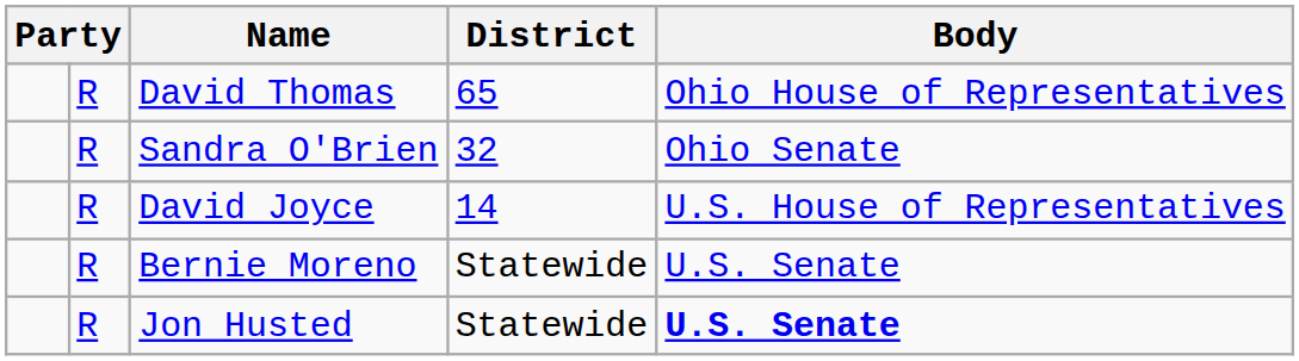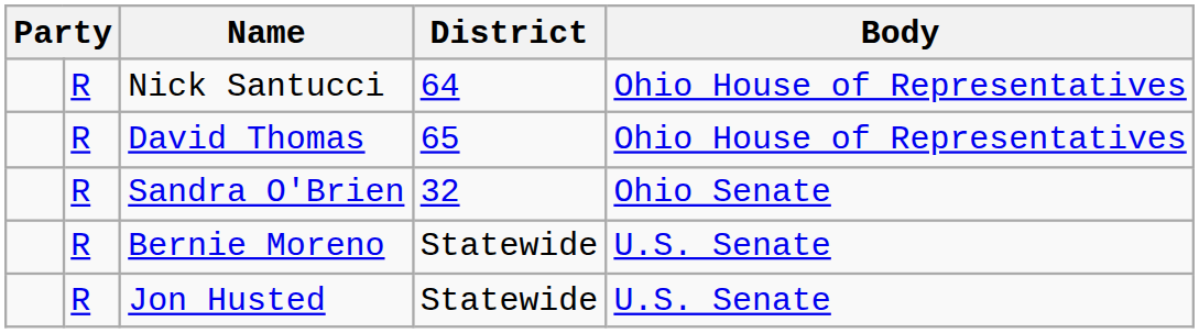+ row: R | Nick Santucci | 64 | Ohio House of Representatives
- row: R | David Joyce | 14 | U.S. House of Representatives
Jon Husted | Body: bold -> normal
